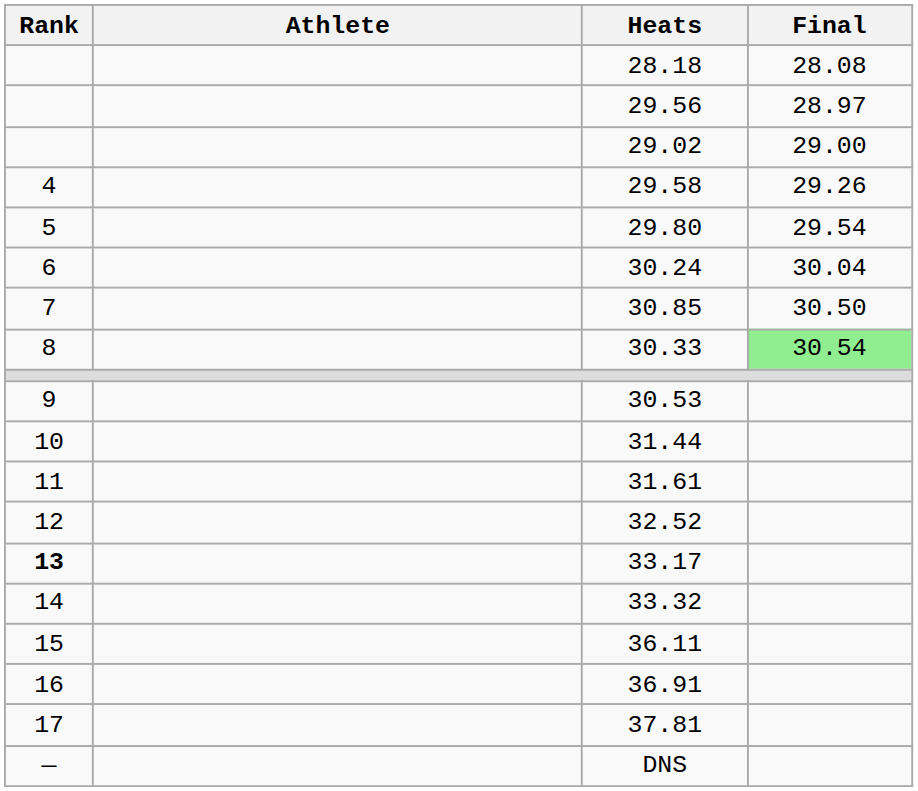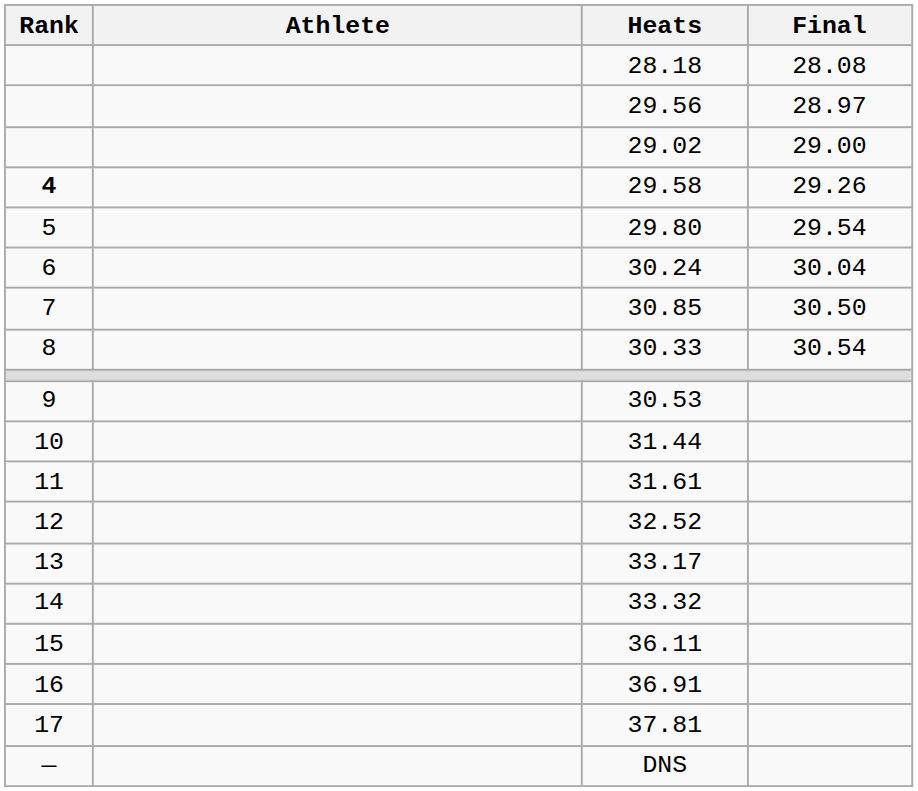29.58 | Rank: normal -> bold
30.33 | Final: lightgreen background -> no background
33.17 | Rank: bold -> normal
